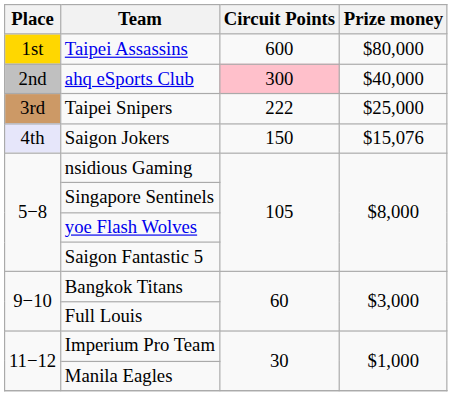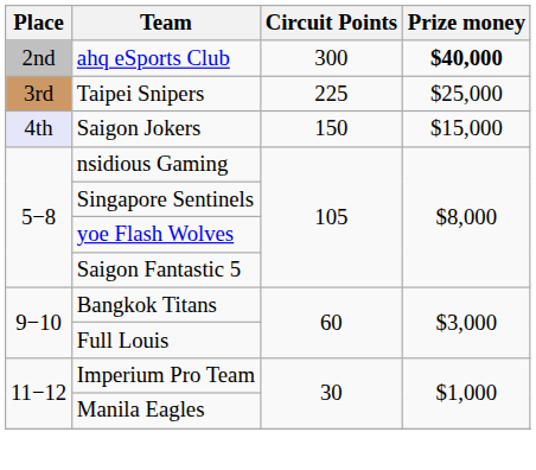- row: 1st | Taipei Assassins | 600 | $80,000
ahq eSports Club | Circuit Points: pink background -> no background
ahq eSports Club | Prize money: normal -> bold
Taipei Snipers | Circuit Points: 222 -> 225
Saigon Jokers | Prize money: $15,076 -> $15,000
